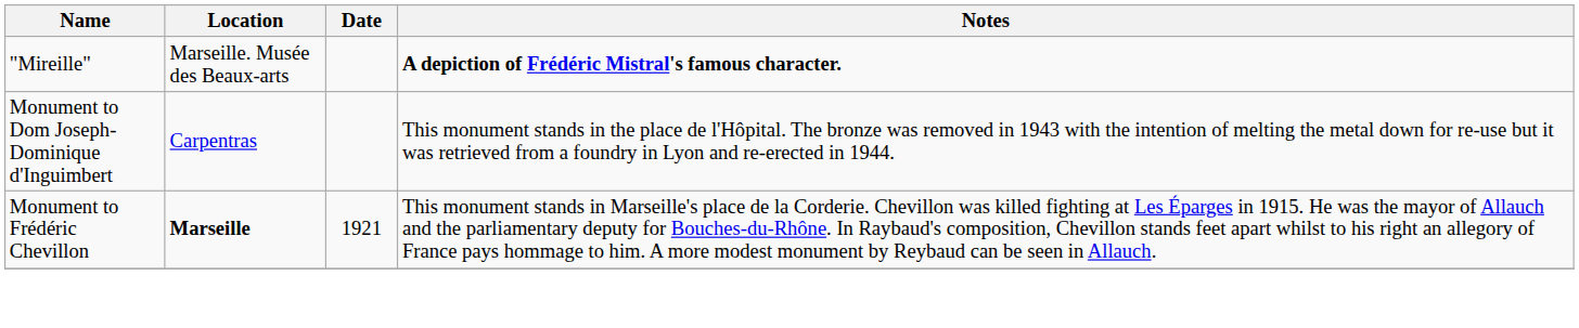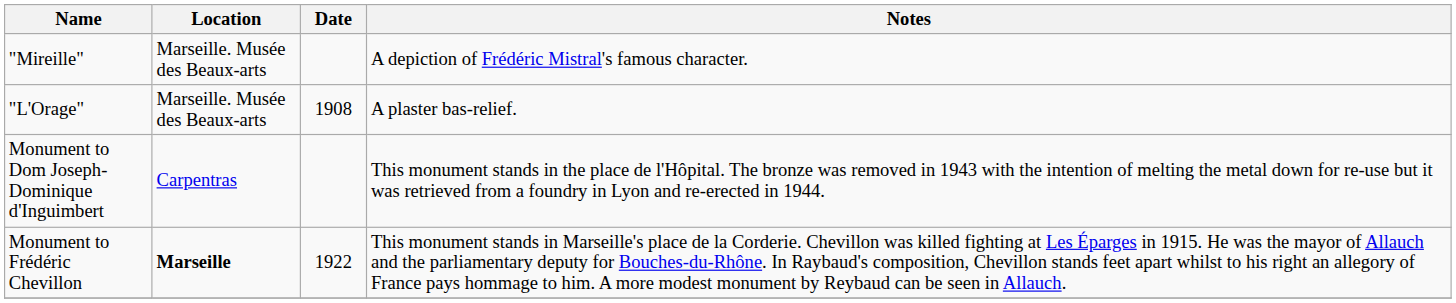"Mireille" | Notes: bold -> normal
+ row: "L'Orage" | Marseille. Musée des Beaux-arts | 1908 | A plaster bas-relief.
Monument to Frédéric Chevillon | Date: 1921 -> 1922
